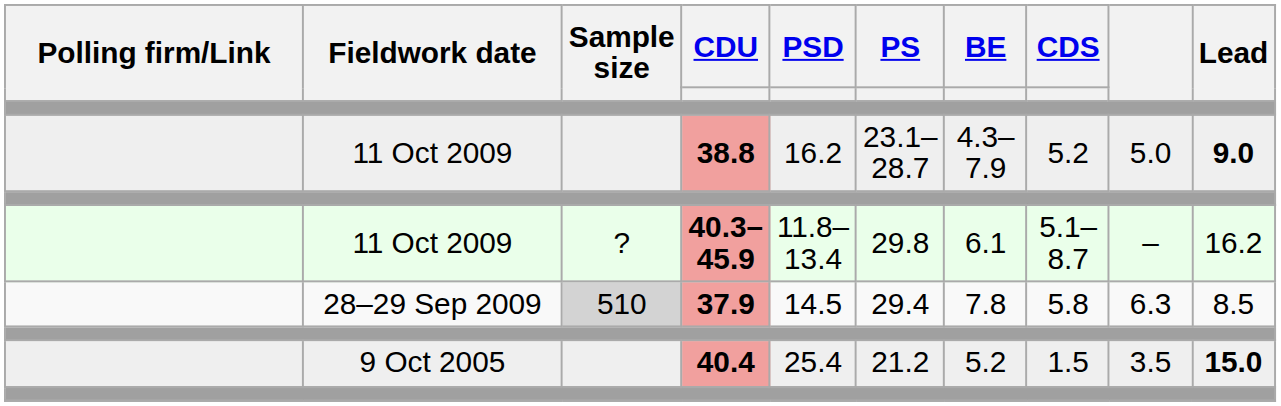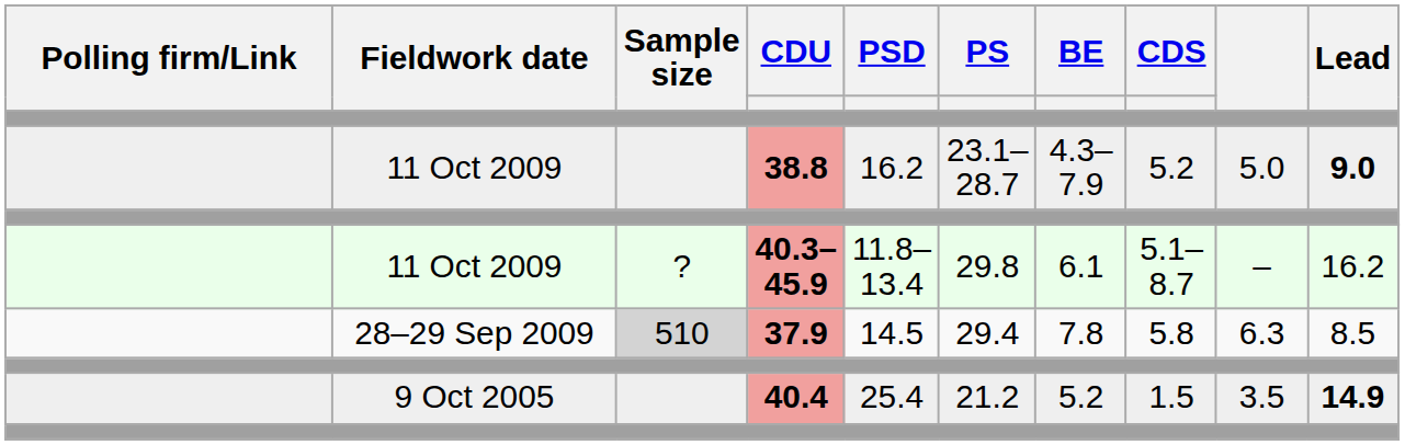40.4 | Lead: 15.0 -> 14.9
